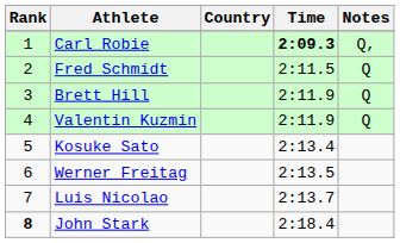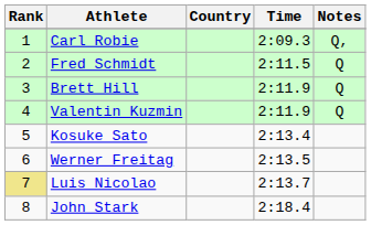Carl Robie | Time: bold -> normal
Luis Nicolao | Rank: no background -> khaki background
John Stark | Rank: bold -> normal
